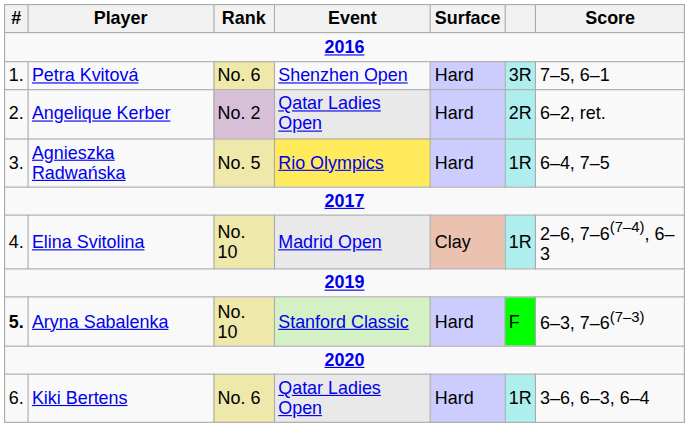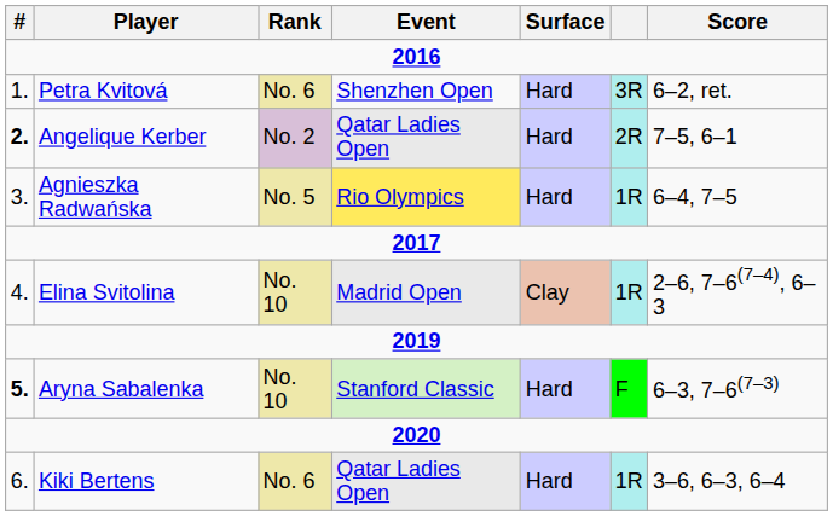Petra Kvitová | Score: 7–5, 6–1 -> 6–2, ret.
Angelique Kerber | #: normal -> bold
Angelique Kerber | Score: 6–2, ret. -> 7–5, 6–1
